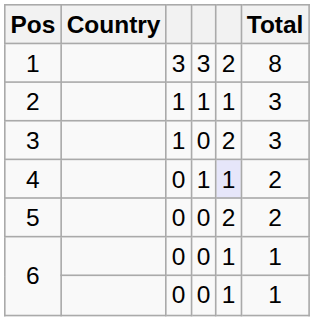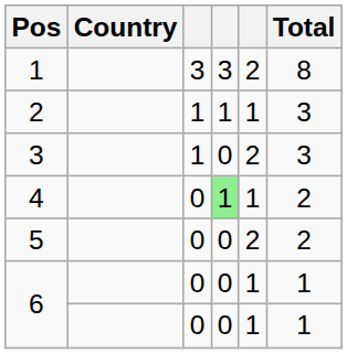4 | column 4: no background -> lightgreen background
4 | column 5: lavender background -> no background
